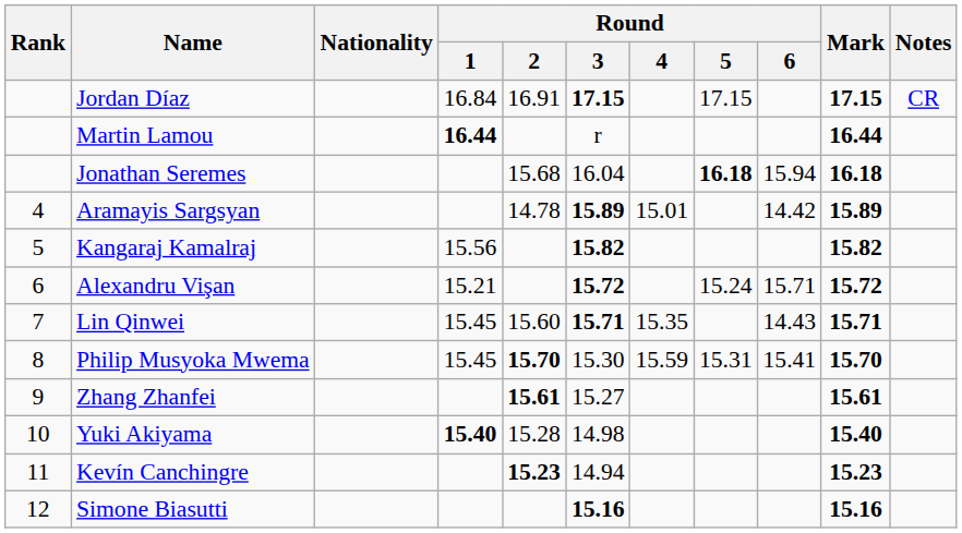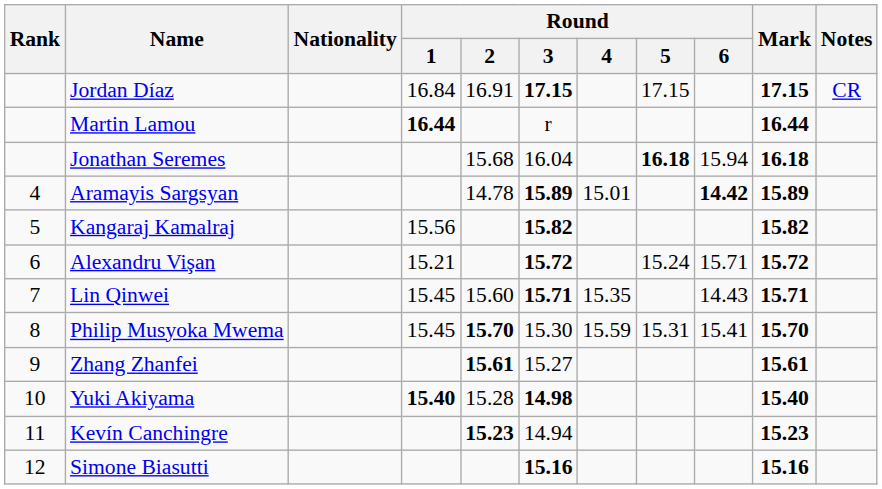Aramayis Sargsyan | Round / 6: normal -> bold
Yuki Akiyama | Round / 3: normal -> bold
